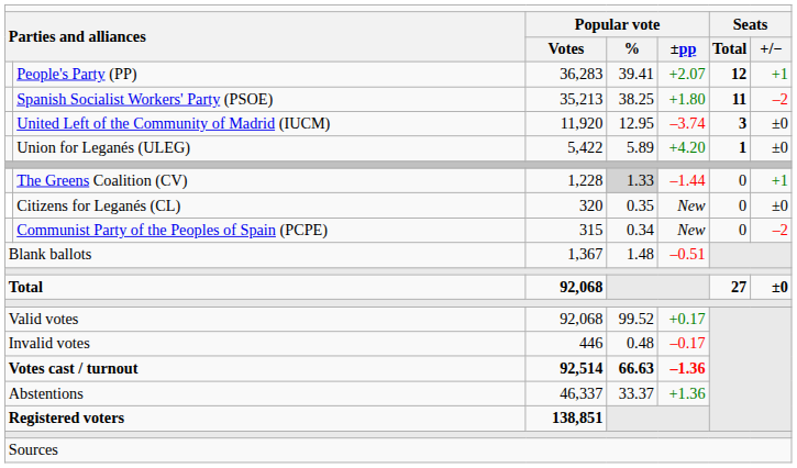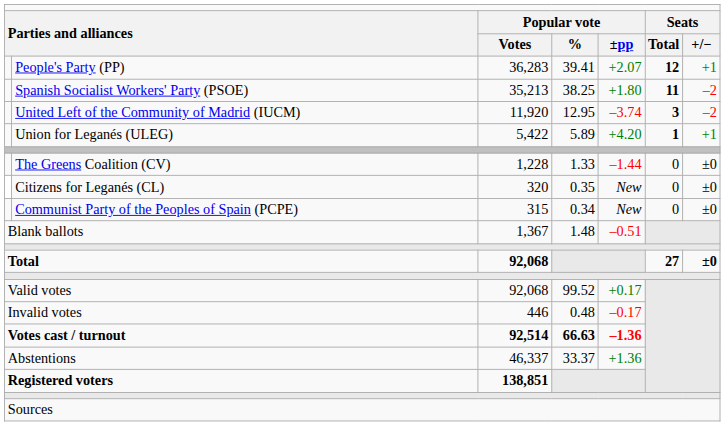United Left of the Community of Madrid (IUCM) | column 7: ±0 -> –2
Union for Leganés (ULEG) | column 7: ±0 -> +1
The Greens Coalition (CV) | column 4: lightgrey background -> no background
The Greens Coalition (CV) | column 7: +1 -> ±0
Communist Party of the Peoples of Spain (PCPE) | column 7: –2 -> ±0
